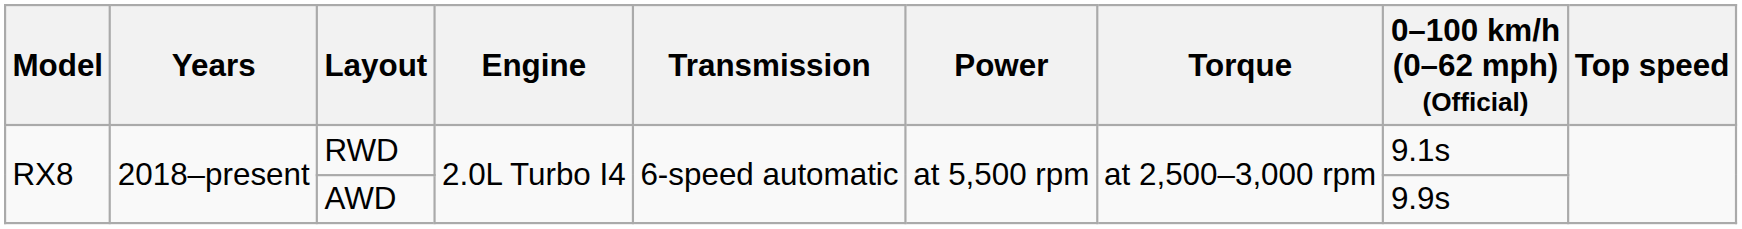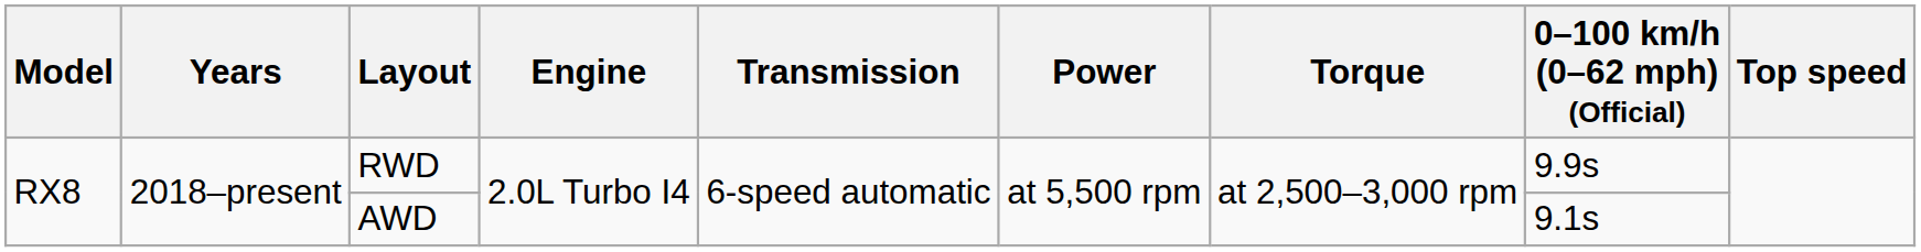RWD | 0–100 km/h (0–62 mph) (Official): 9.1s -> 9.9s
AWD | 0–100 km/h (0–62 mph) (Official): 9.9s -> 9.1s
